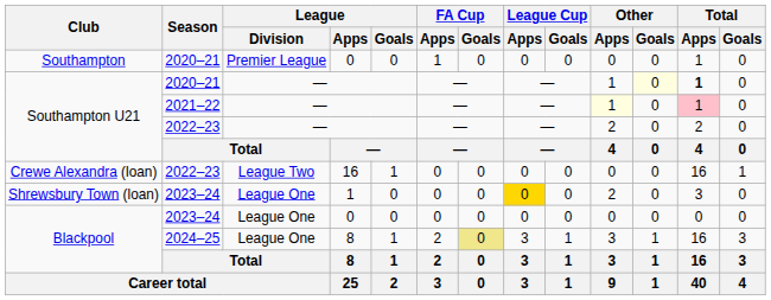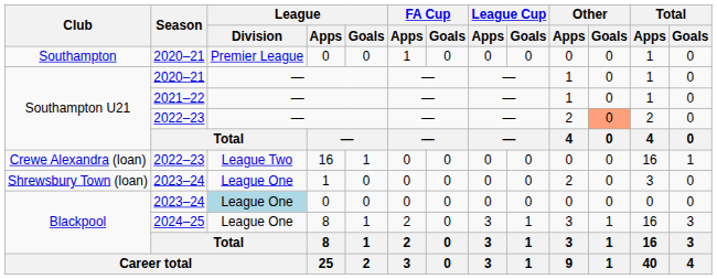Southampton U21 / 2020–21 | Other / Goals: lightyellow background -> no background
Southampton U21 / 2020–21 | Total / Apps: bold -> normal
Southampton U21 / 2021–22 | Other / Apps: lightyellow background -> no background
Southampton U21 / 2021–22 | Total / Apps: pink background -> no background
Southampton U21 / 2022–23 | Other / Goals: no background -> lightsalmon background
Shrewsbury Town (loan) | League Cup / Apps: gold background -> no background
Blackpool / 2023–24 | League / Division: no background -> lightblue background
Blackpool / 2024–25 | FA Cup / Goals: khaki background -> no background
